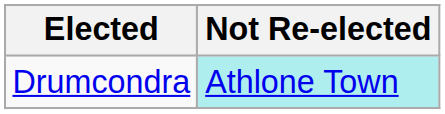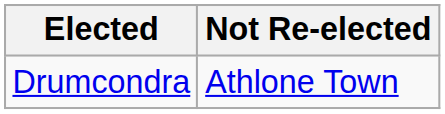Drumcondra | Not Re-elected: paleturquoise background -> no background
